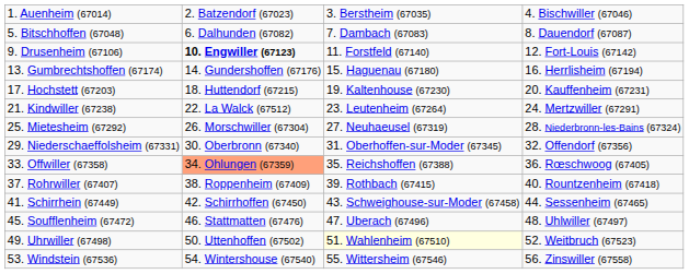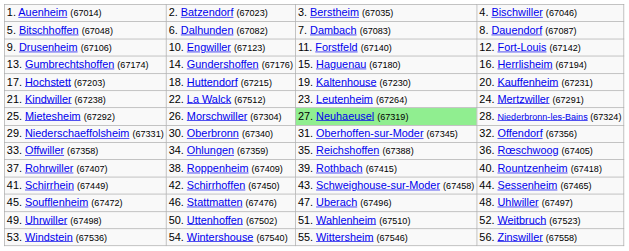9. Drusenheim (67106) | column 2: bold -> normal
25. Mietesheim (67292) | column 3: no background -> lightgreen background
33. Offwiller (67358) | column 2: lightsalmon background -> no background
49. Uhrwiller (67498) | column 3: lightyellow background -> no background
